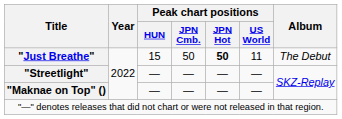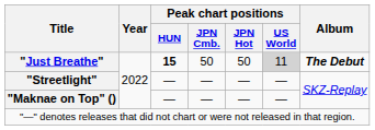"Just Breathe" | Peak chart positions / HUN: normal -> bold
"Just Breathe" | Peak chart positions / JPN Hot: bold -> normal
"Just Breathe" | Peak chart positions / US World: no background -> lightgrey background
"Just Breathe" | Album: normal -> bold
